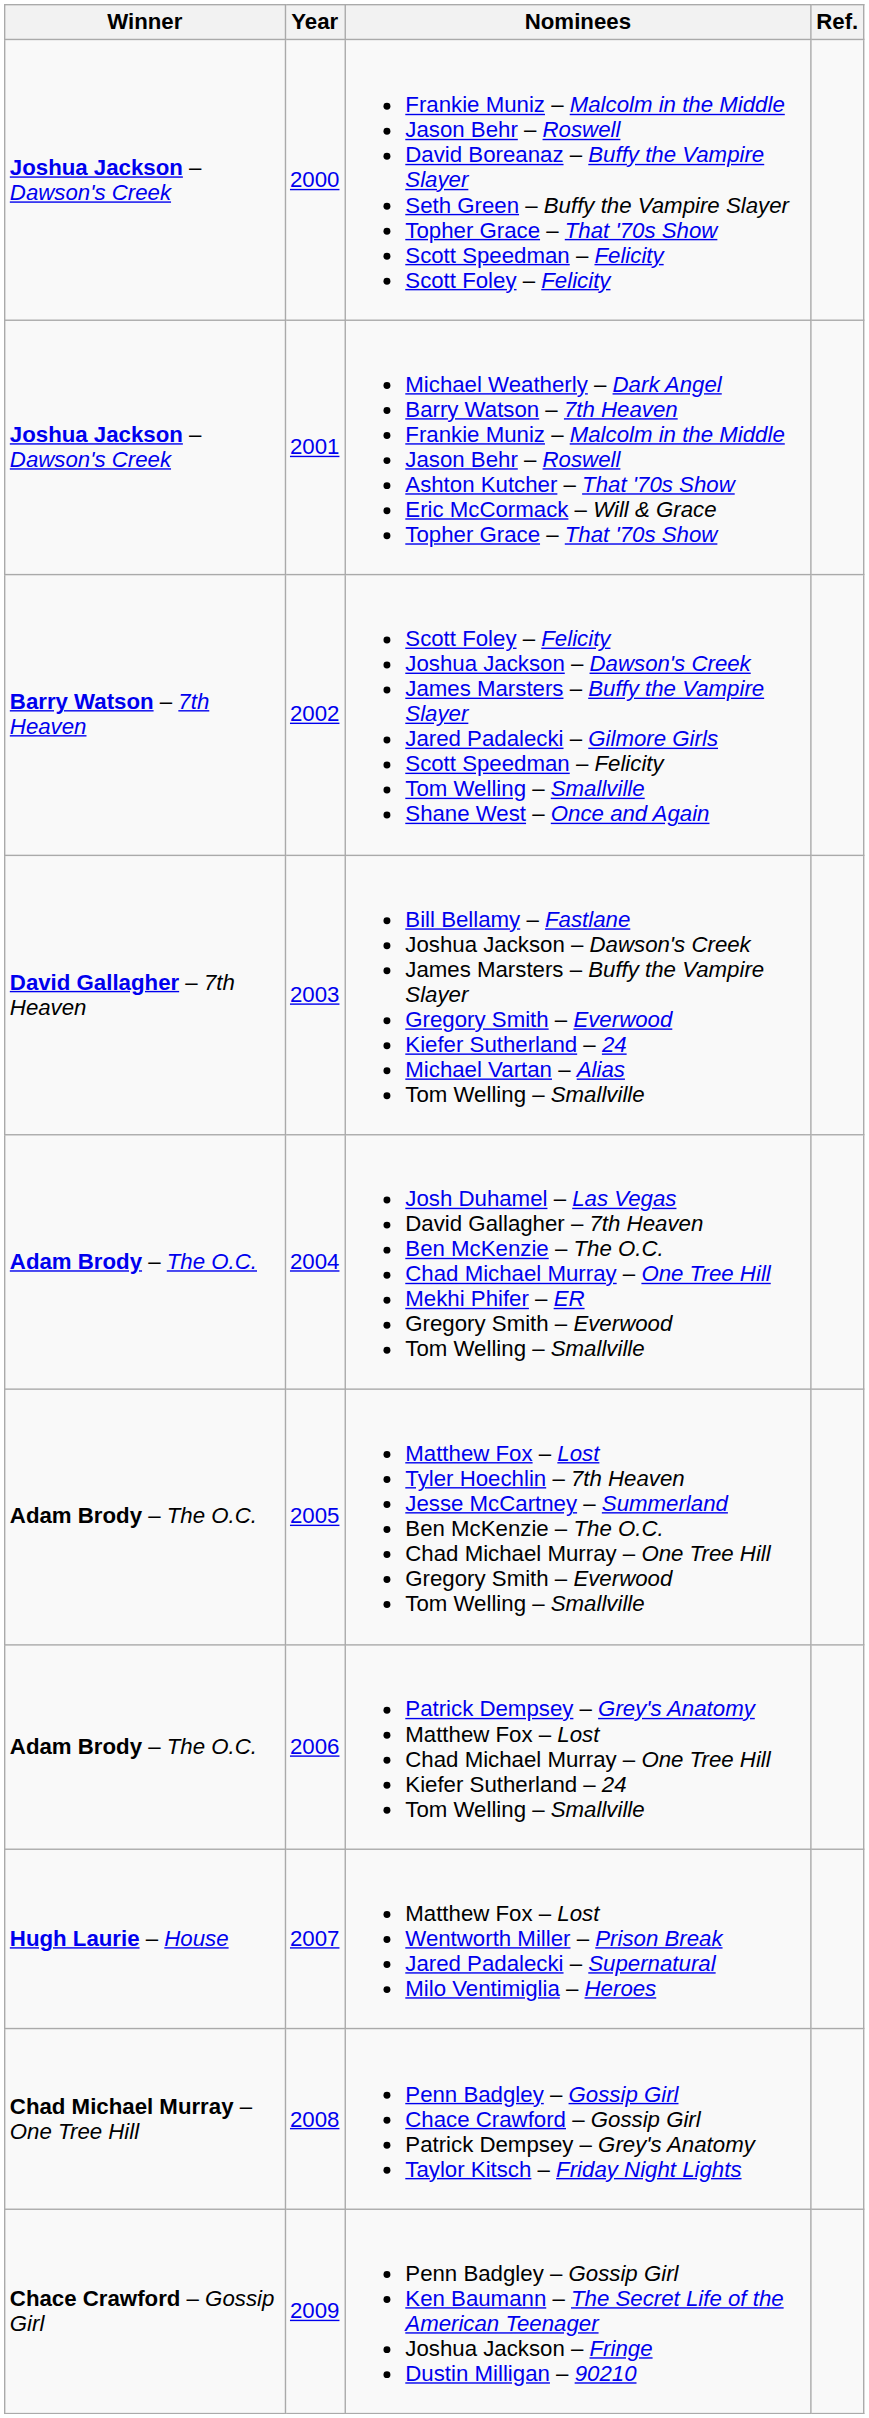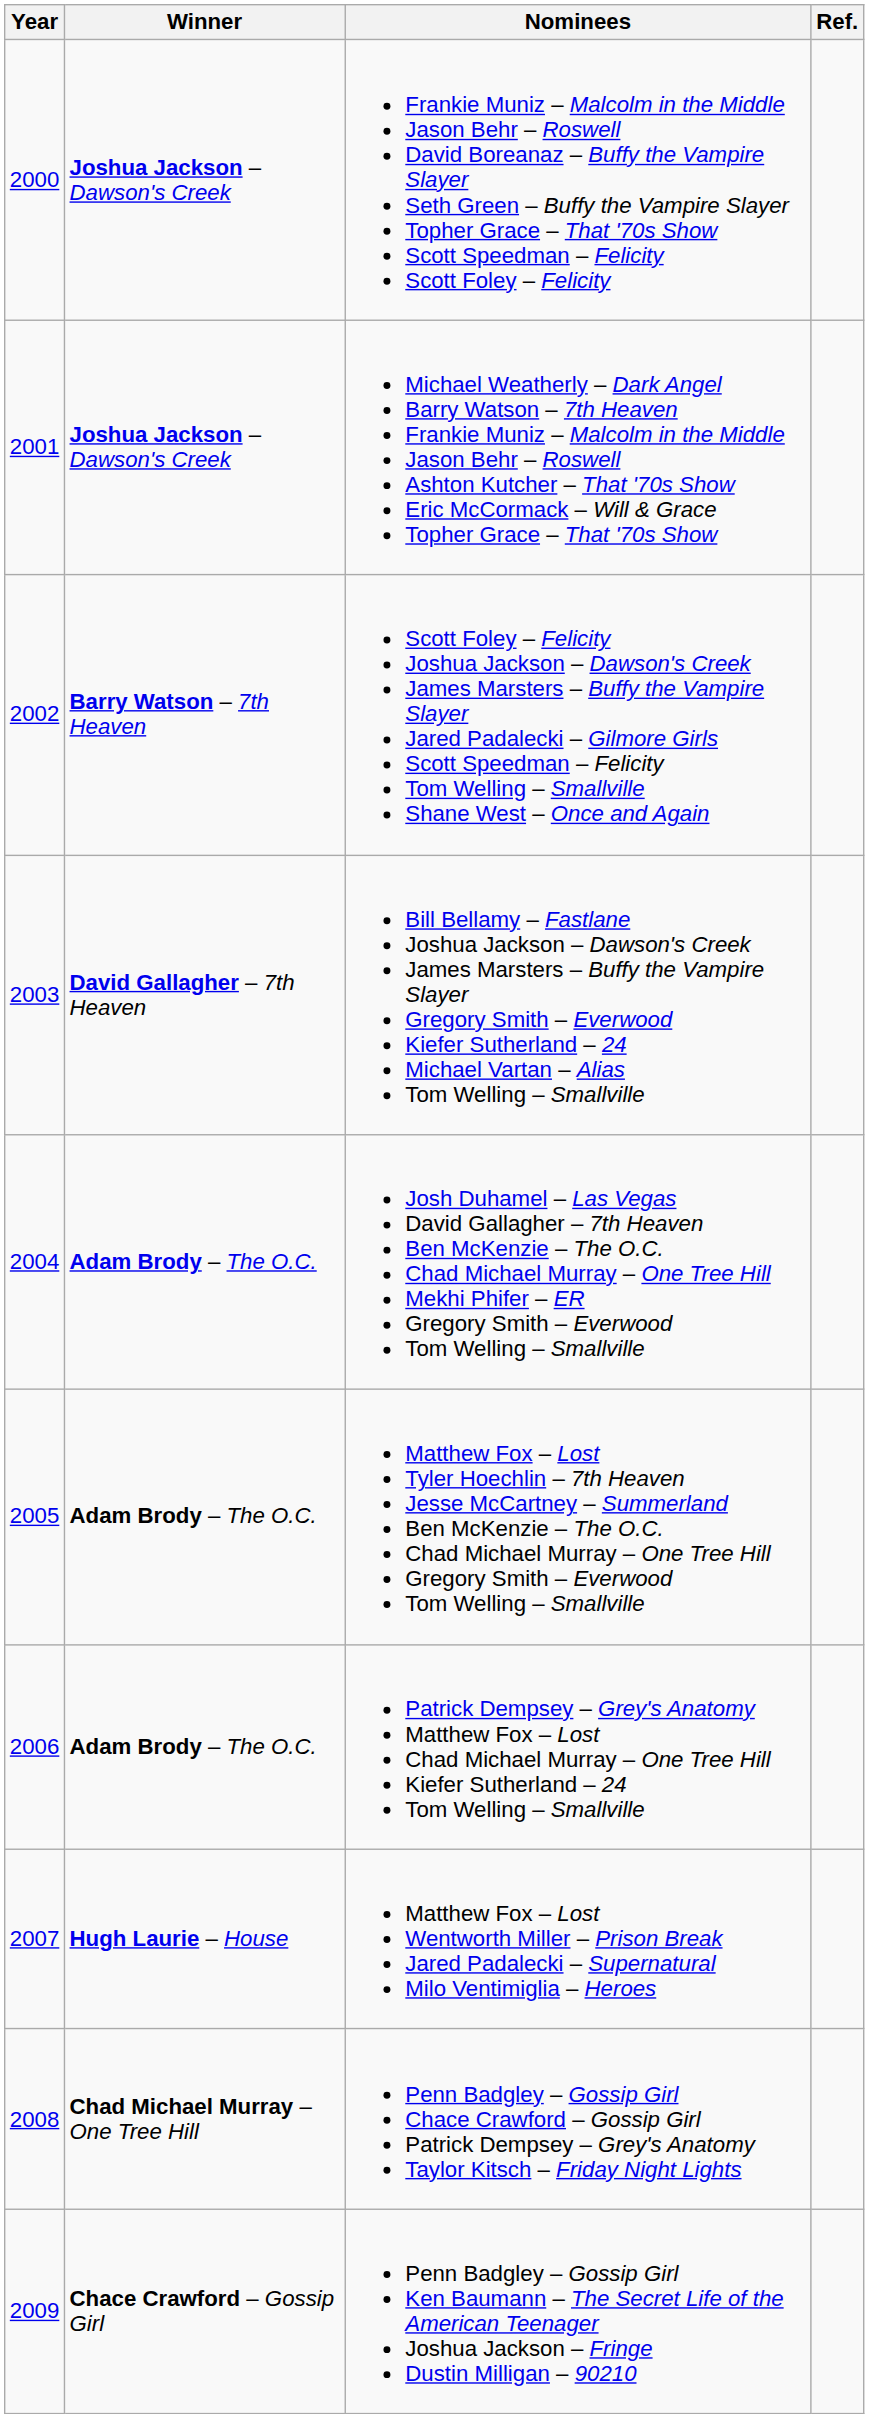columns swapped: Year <-> Winner
